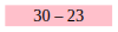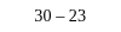row 1 | column 1: pink background -> no background
